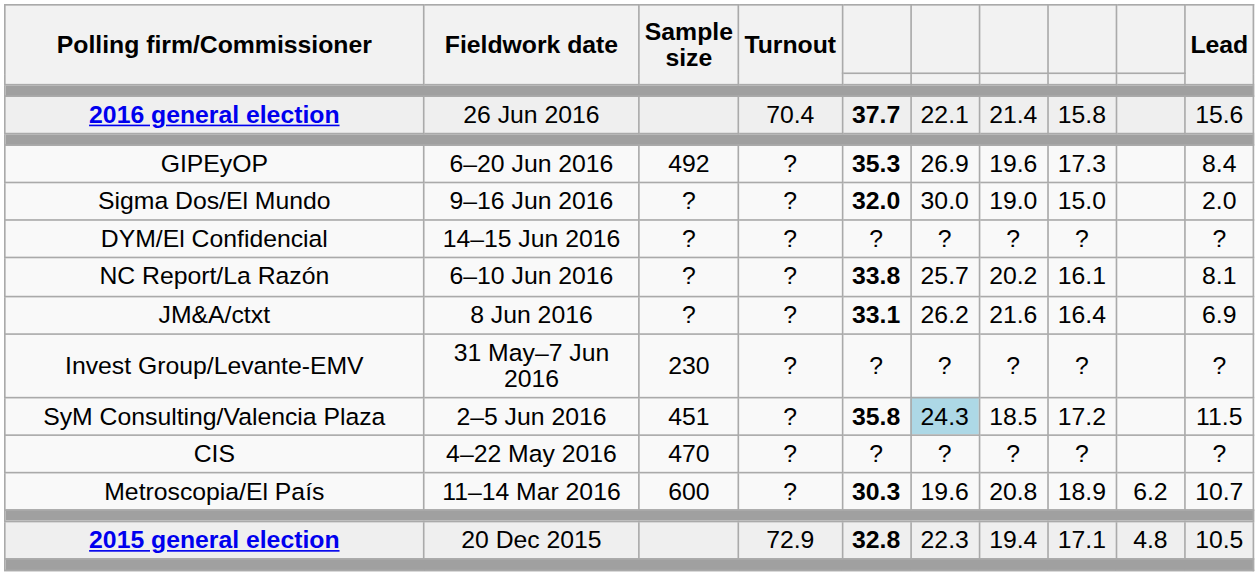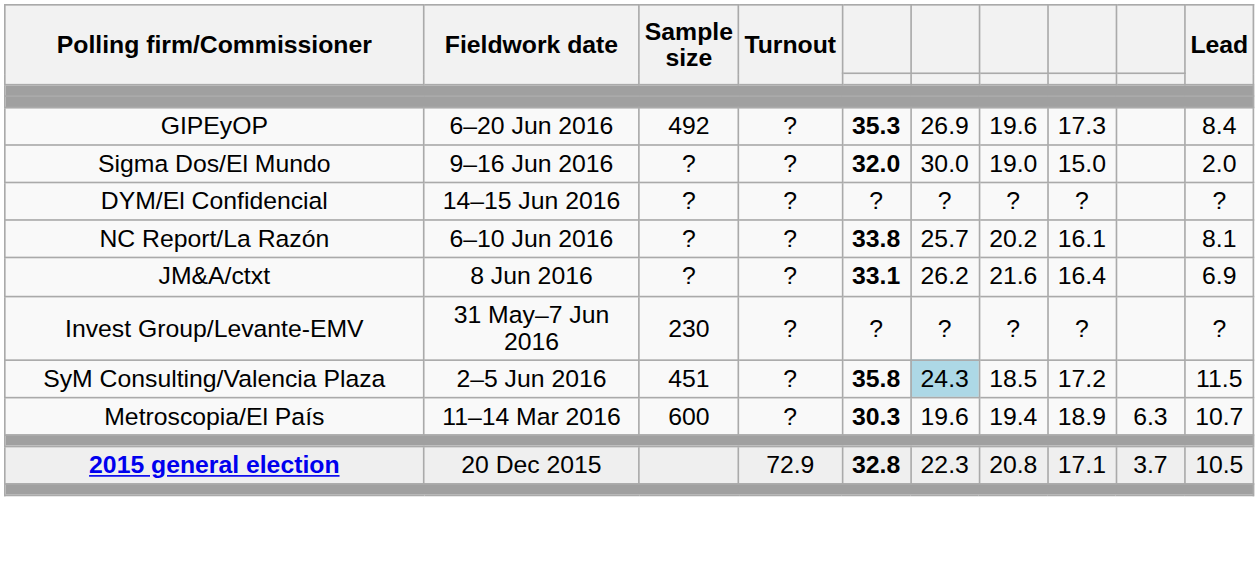- row: 2016 general election | 26 Jun 2016 | 70.4 | 37.7 | 22.1 | 21.4 | 15.8 | 15.6
- row: CIS | 4–22 May 2016 | 470 | ? | ? | ? | ? | ? | ?
Metroscopia/El País | column 7: 20.8 -> 19.4
Metroscopia/El País | column 9: 6.2 -> 6.3
2015 general election | column 7: 19.4 -> 20.8
2015 general election | column 9: 4.8 -> 3.7
